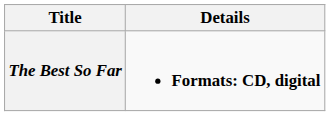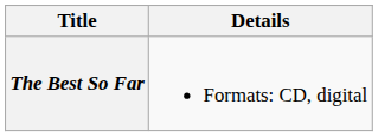The Best So Far | Details: bold -> normal
